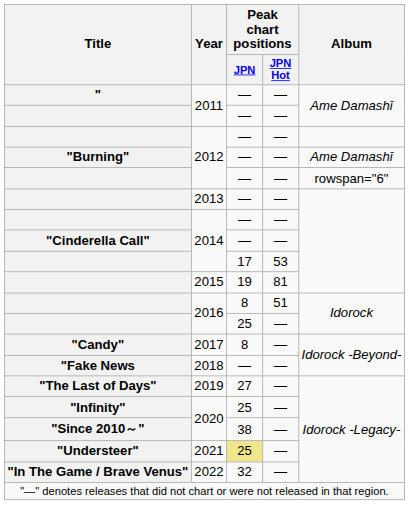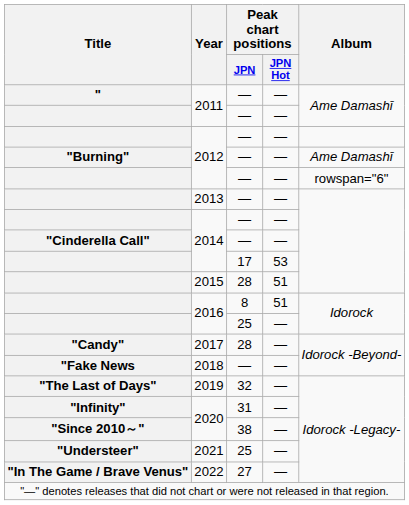2015 | Peak chart positions / JPN: 19 -> 28
2015 | Peak chart positions / JPN Hot: 81 -> 51
2017 | Peak chart positions / JPN: 8 -> 28
2019 | Peak chart positions / JPN: 27 -> 32
"Infinity" / 2020 | Peak chart positions / JPN: 25 -> 31
2021 | Peak chart positions / JPN: khaki background -> no background
2022 | Peak chart positions / JPN: 32 -> 27
